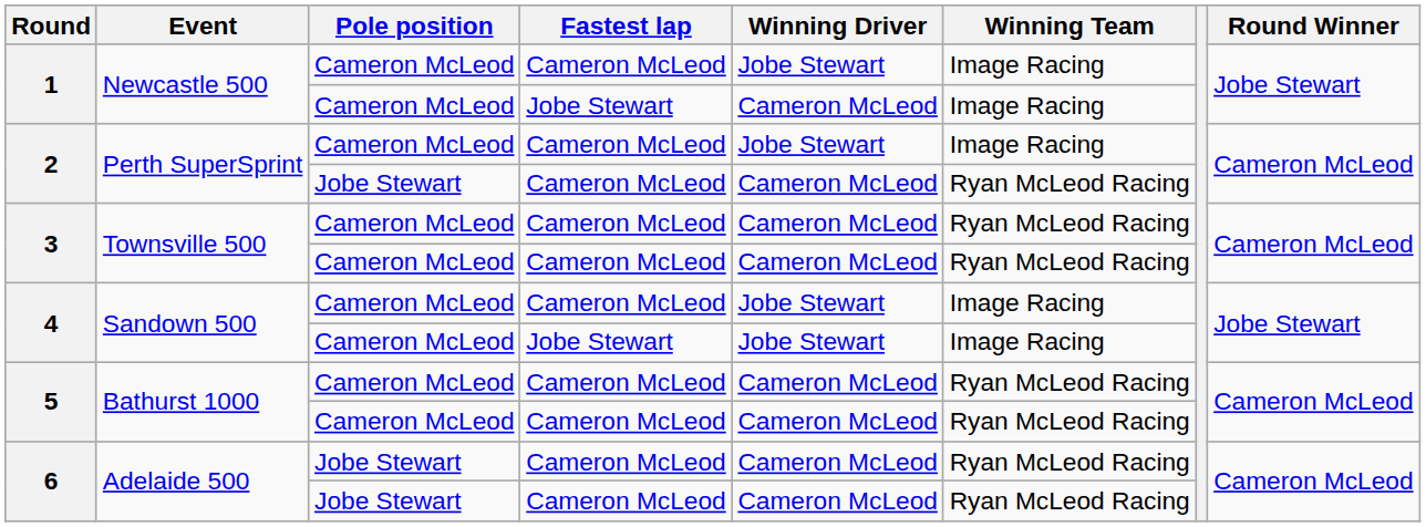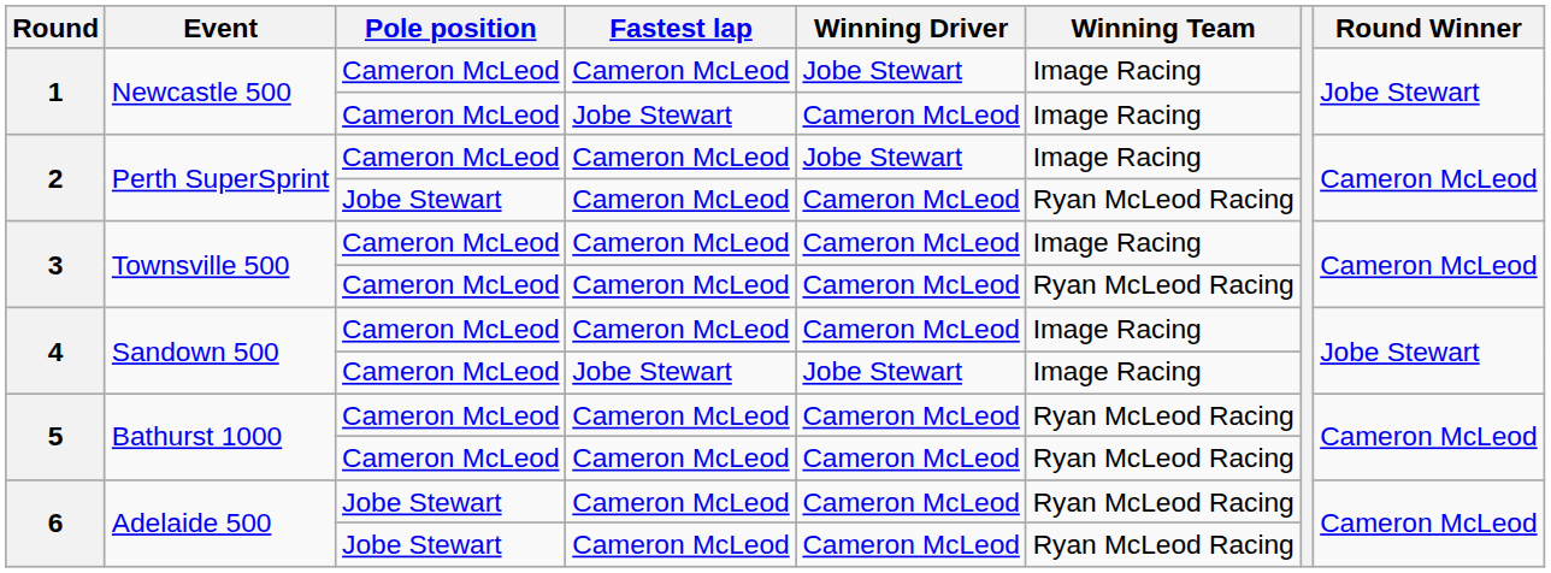row 6 | Winning Team: Ryan McLeod Racing -> Image Racing
row 8 | Winning Driver: Jobe Stewart -> Cameron McLeod
